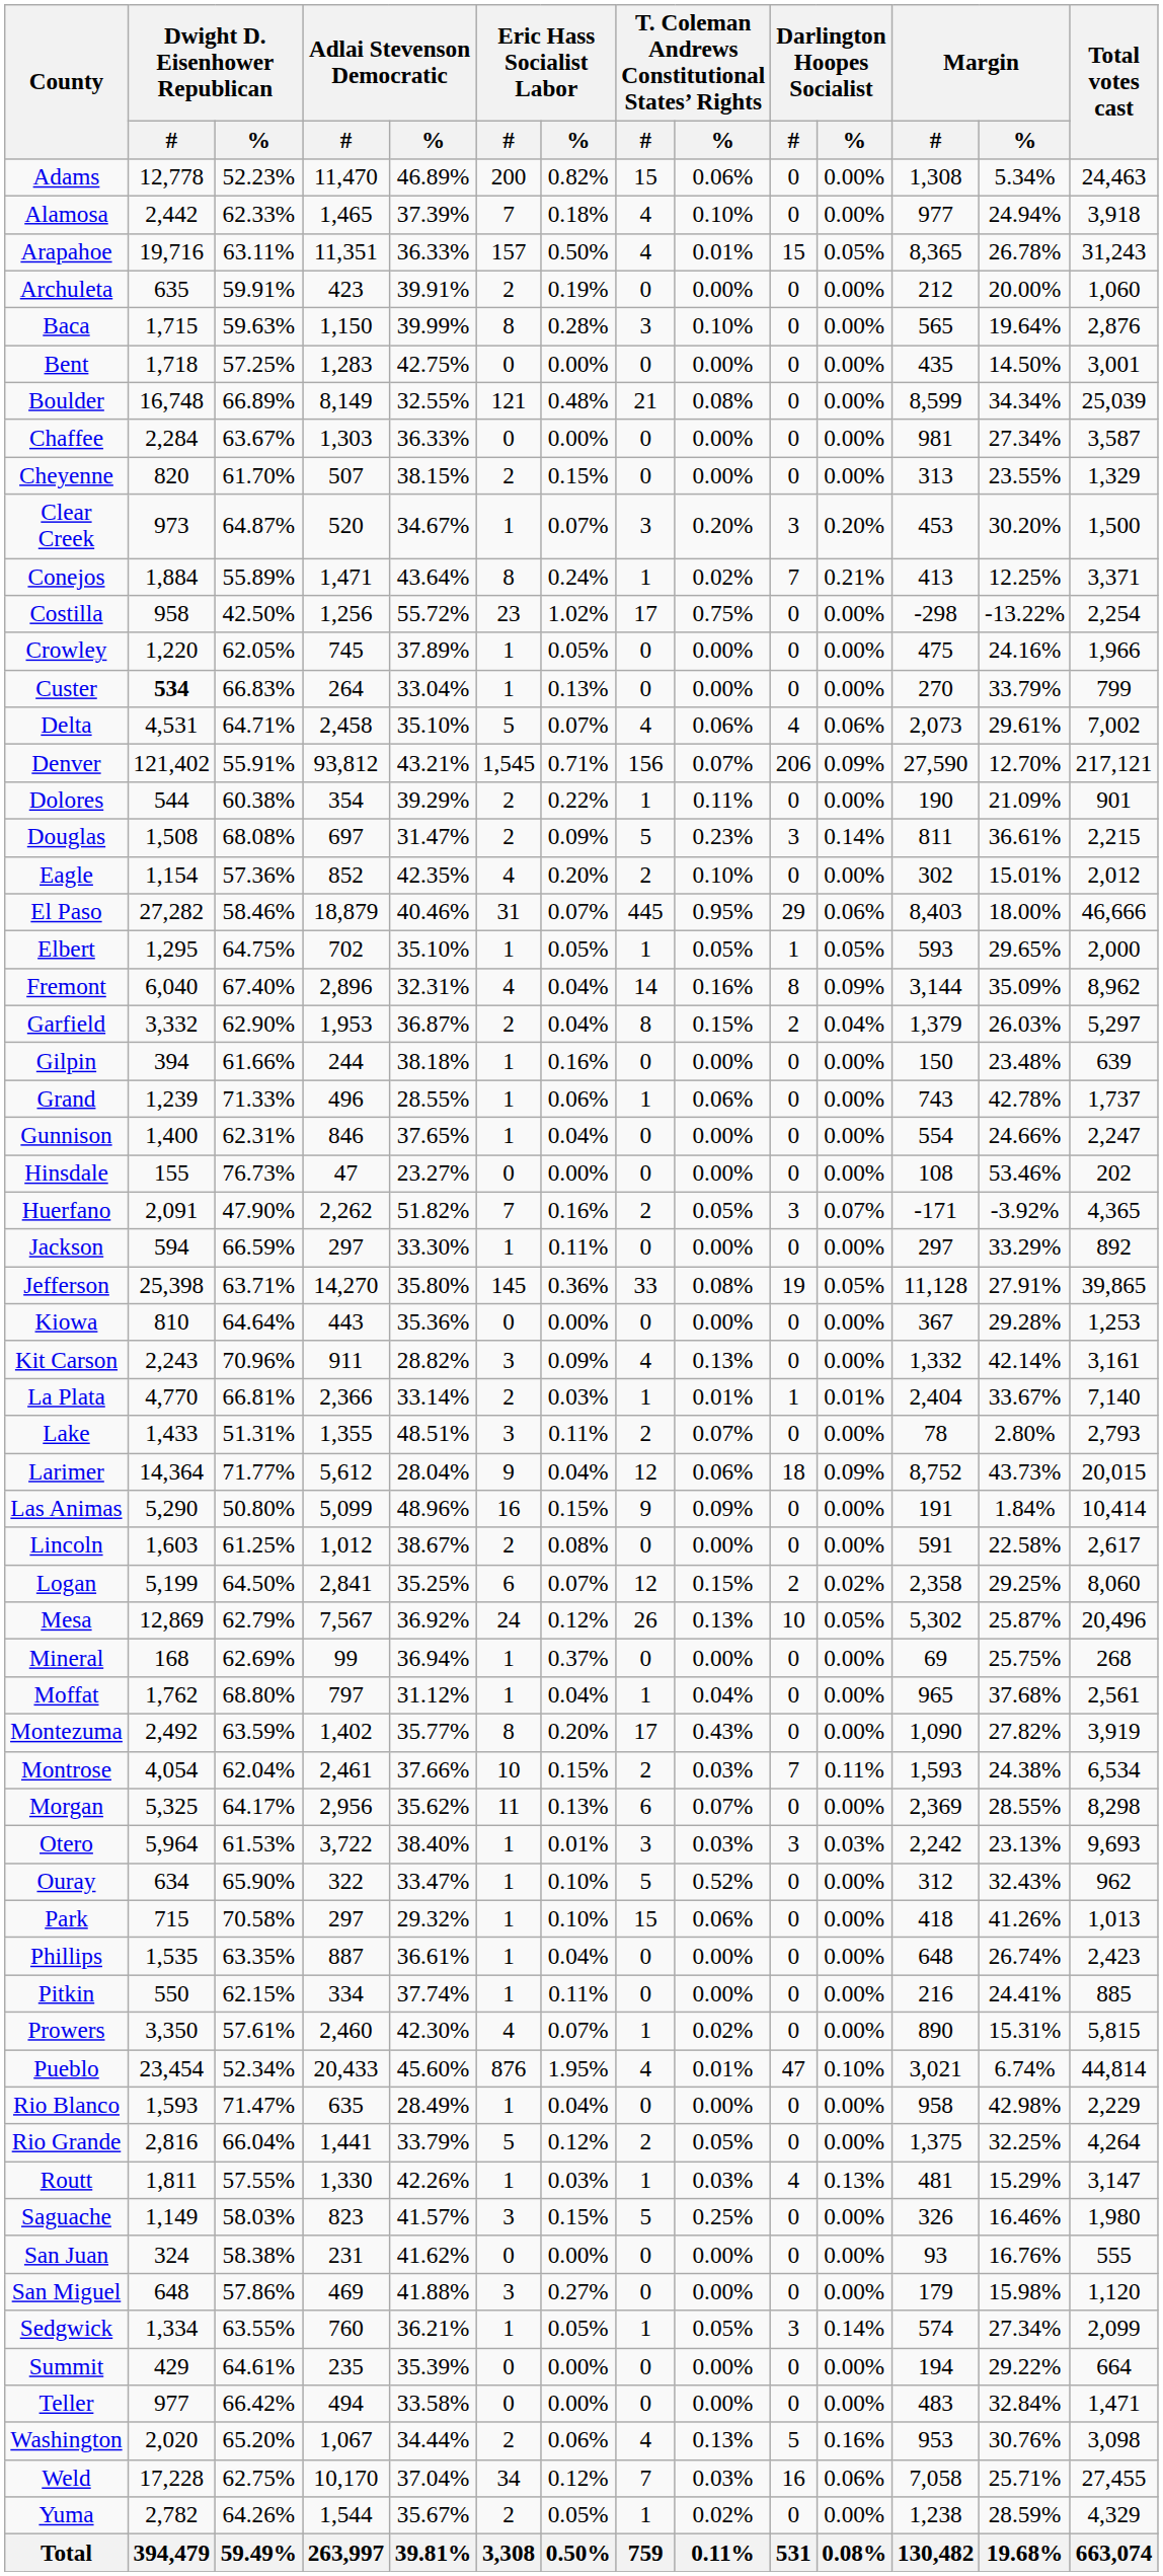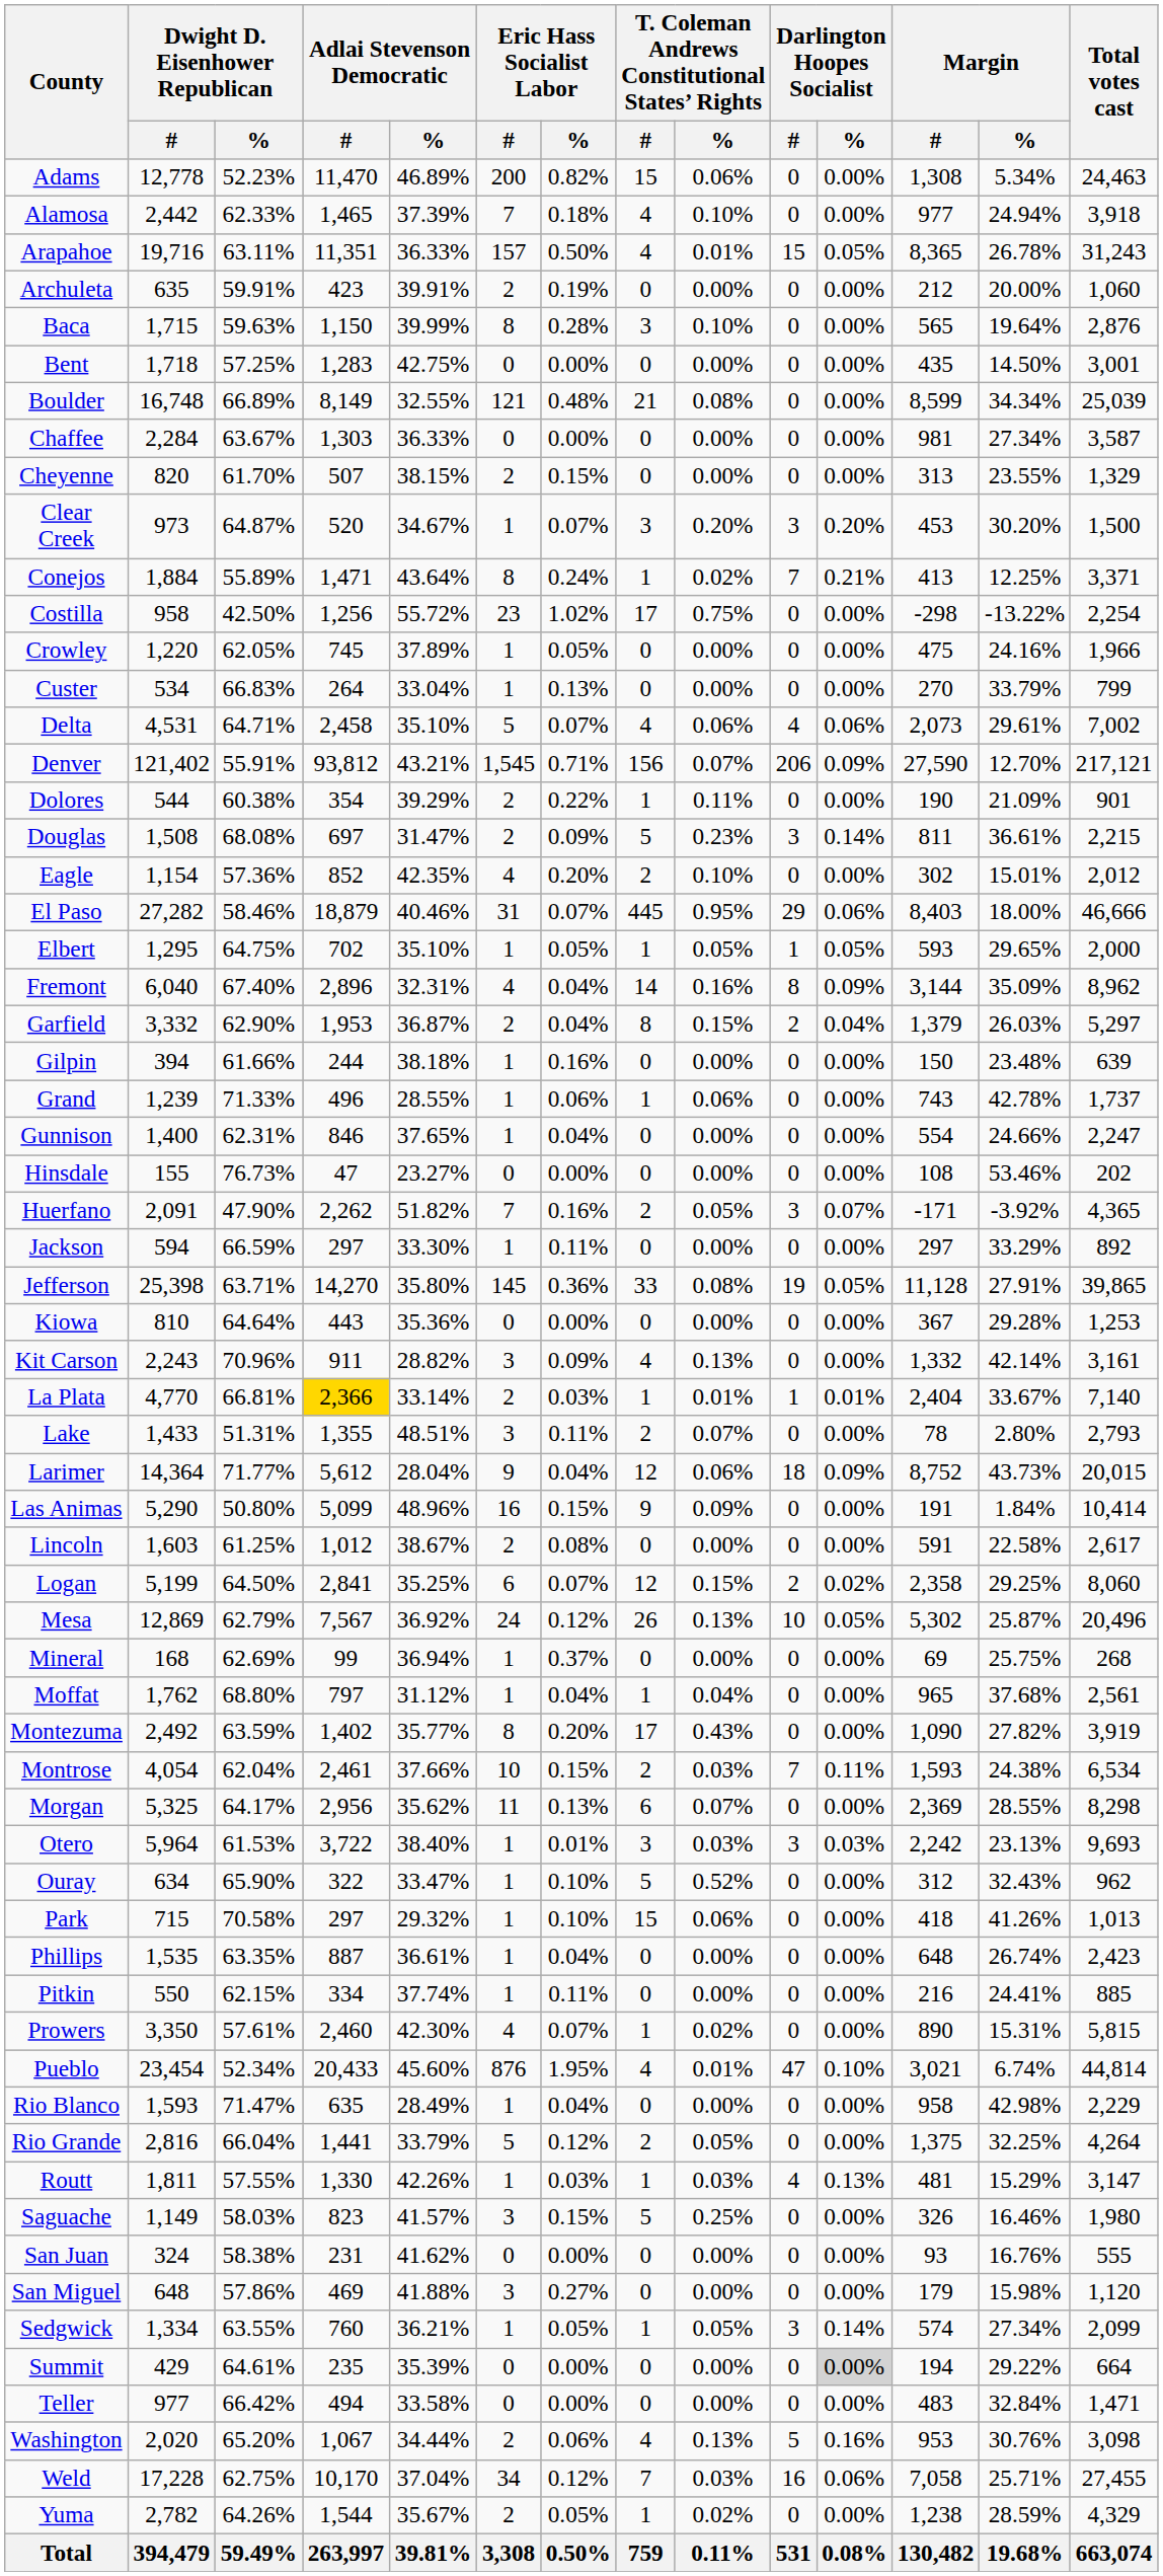Custer | Dwight D. Eisenhower Republican / #: bold -> normal
La Plata | Adlai Stevenson Democratic / #: no background -> gold background
Summit | Darlington Hoopes Socialist / %: no background -> lightgrey background
